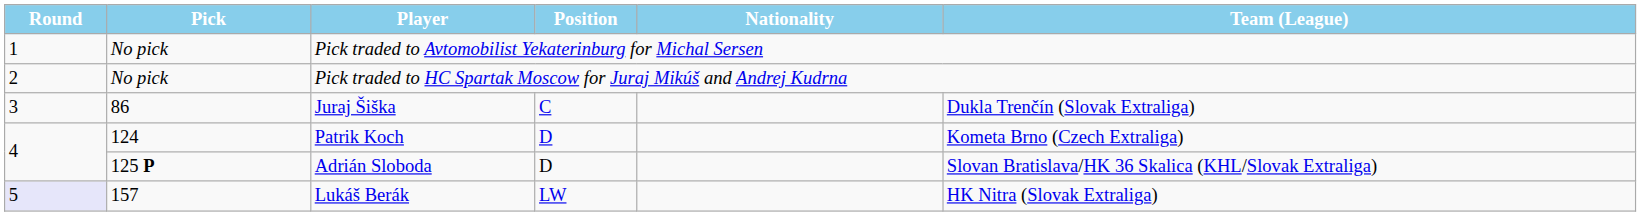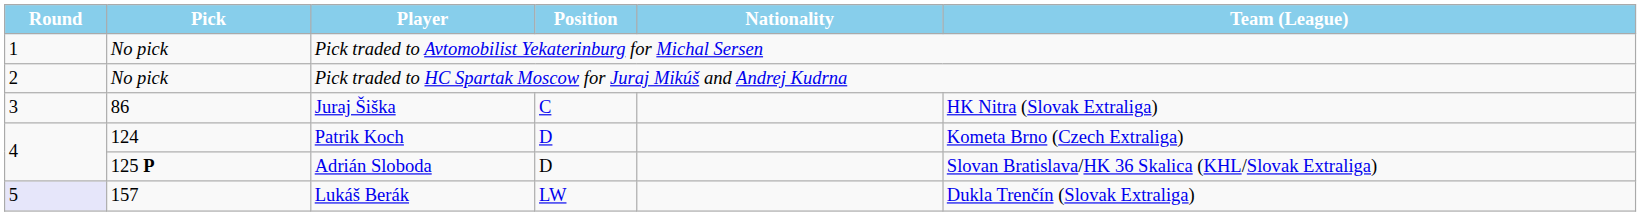Juraj Šiška | Team (League): Dukla Trenčín (Slovak Extraliga) -> HK Nitra (Slovak Extraliga)
Lukáš Berák | Team (League): HK Nitra (Slovak Extraliga) -> Dukla Trenčín (Slovak Extraliga)
